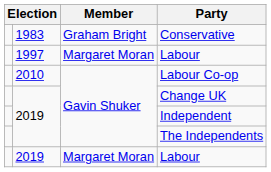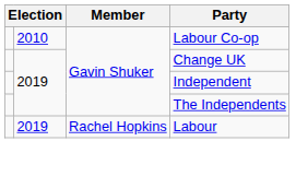- row: 1983 | Graham Bright | Conservative
- row: 1997 | Margaret Moran | Labour
2019 / Labour | Member: Margaret Moran -> Rachel Hopkins
